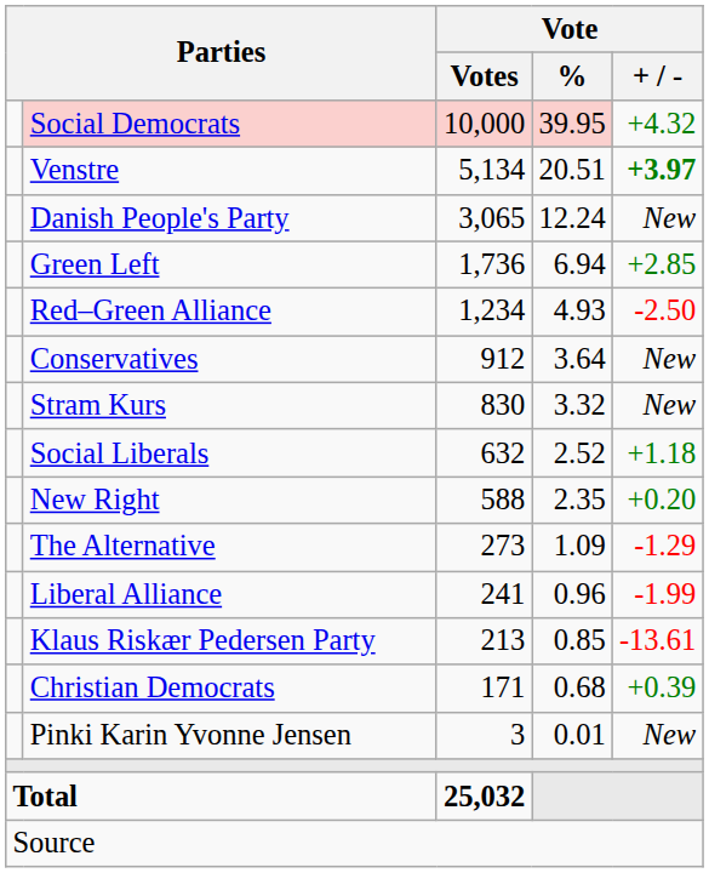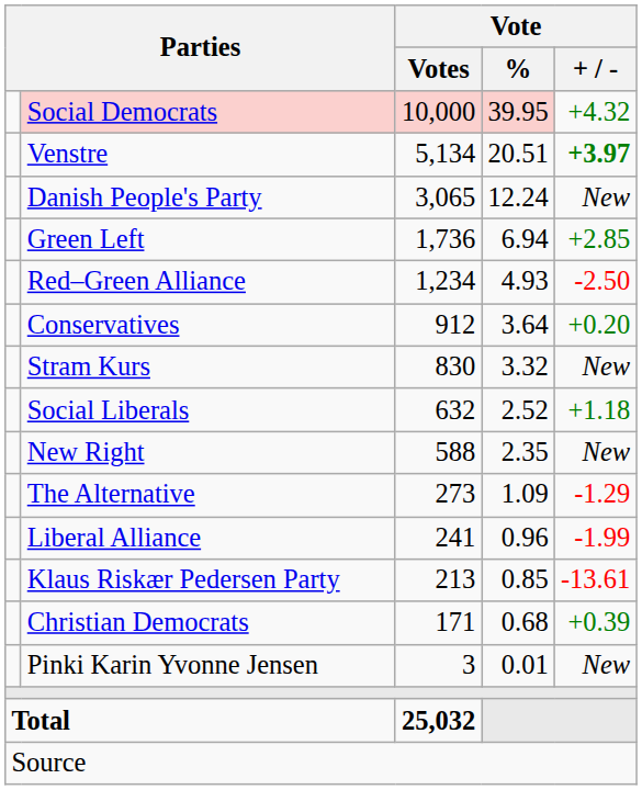Conservatives | Vote / + / -: New -> +0.20
New Right | Vote / + / -: +0.20 -> New
